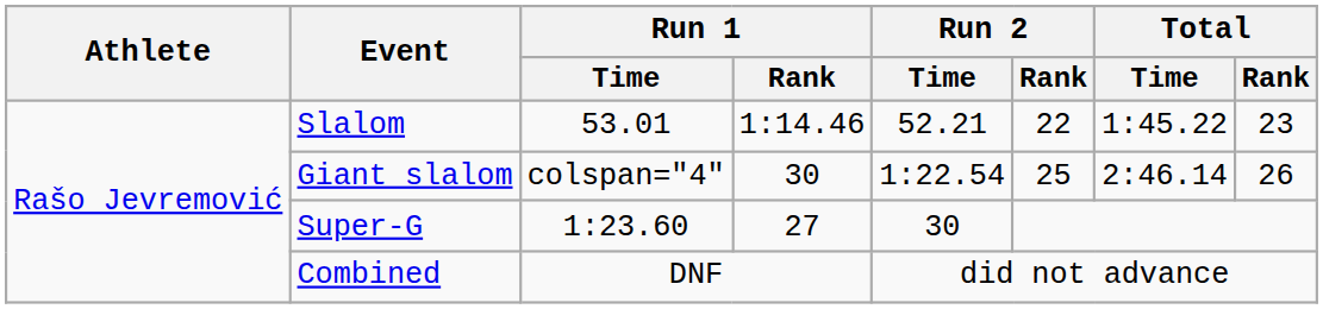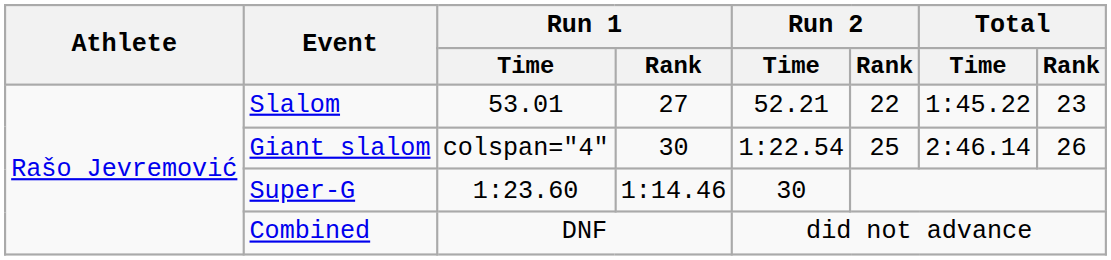Slalom | Run 1 / Rank: 1:14.46 -> 27
Super-G | Run 1 / Rank: 27 -> 1:14.46
